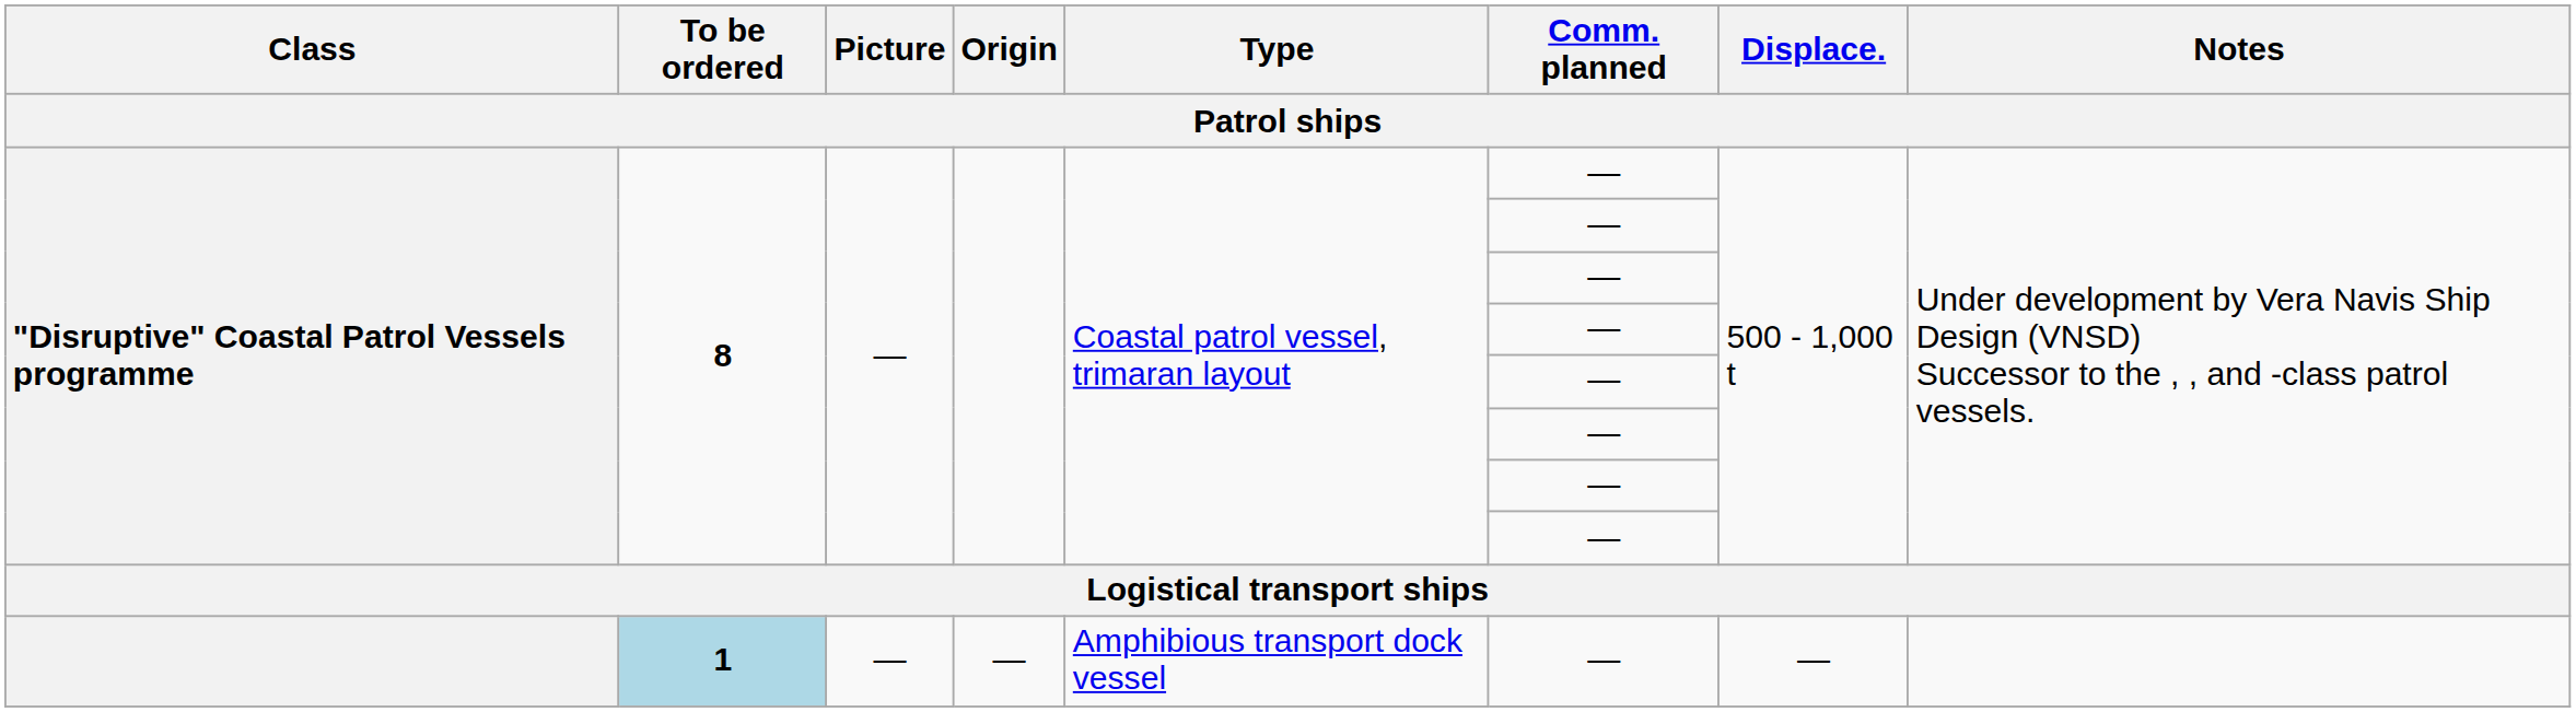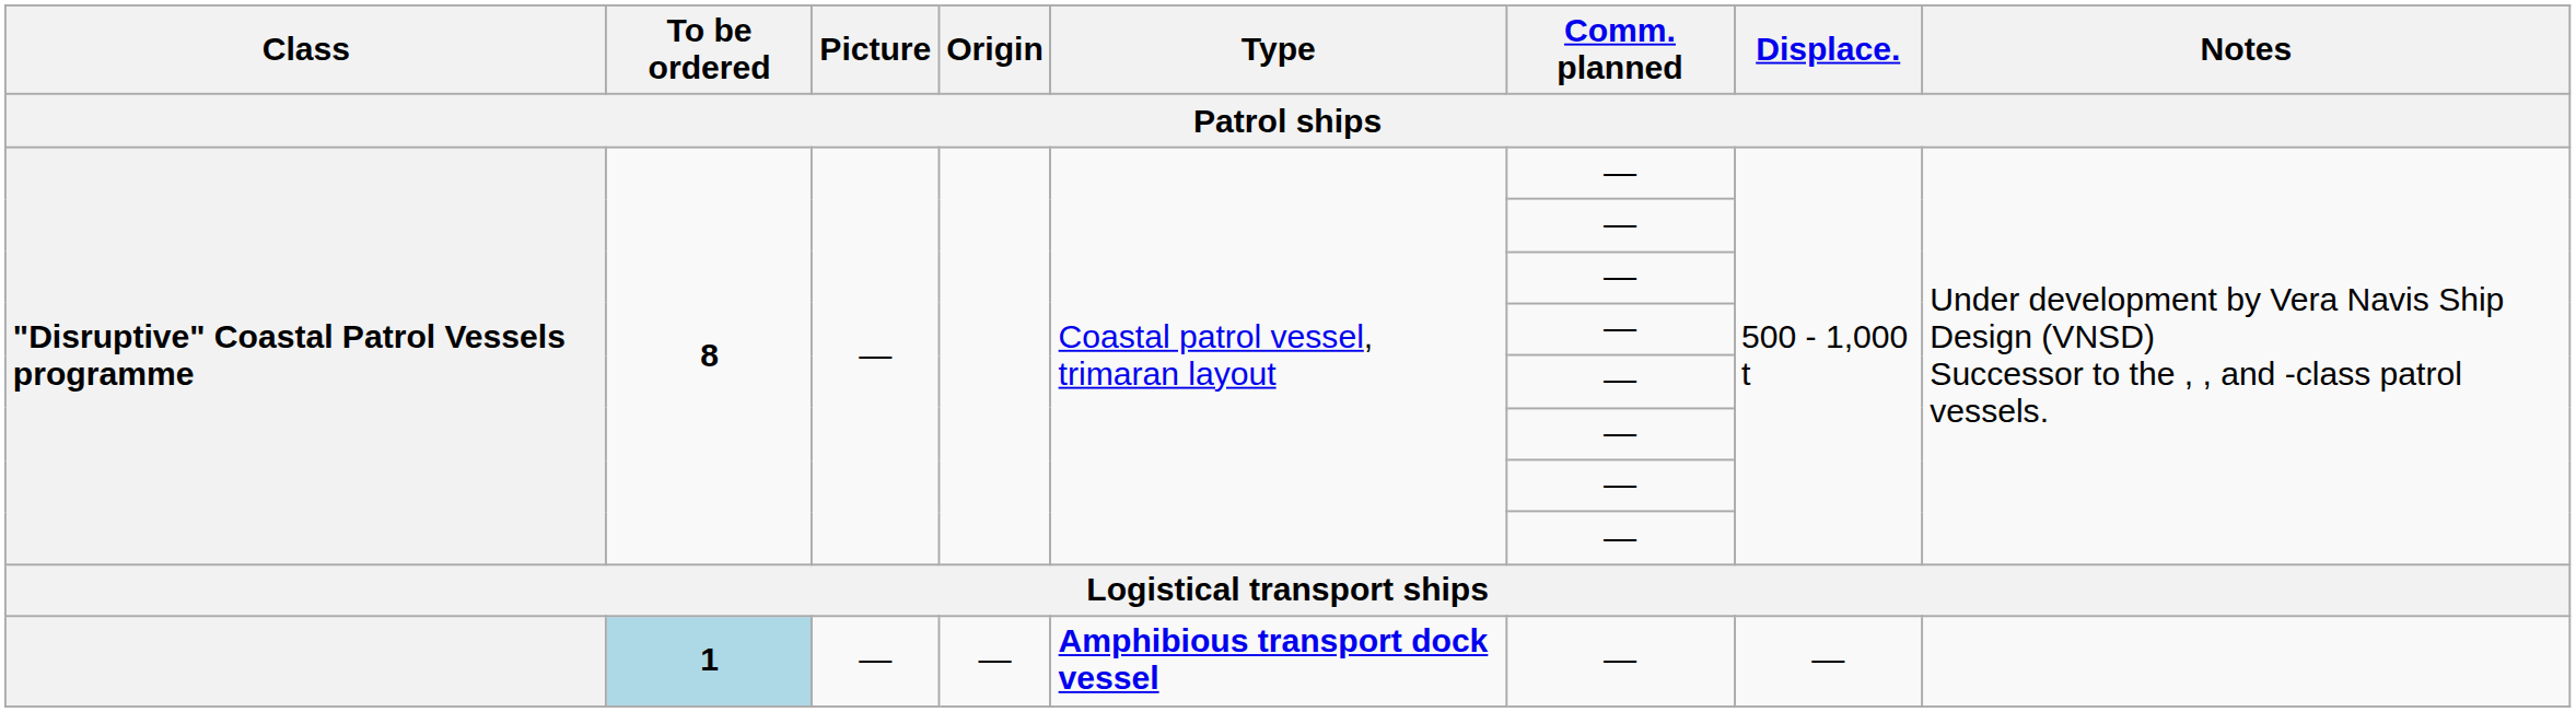row 12 | Type: normal -> bold
